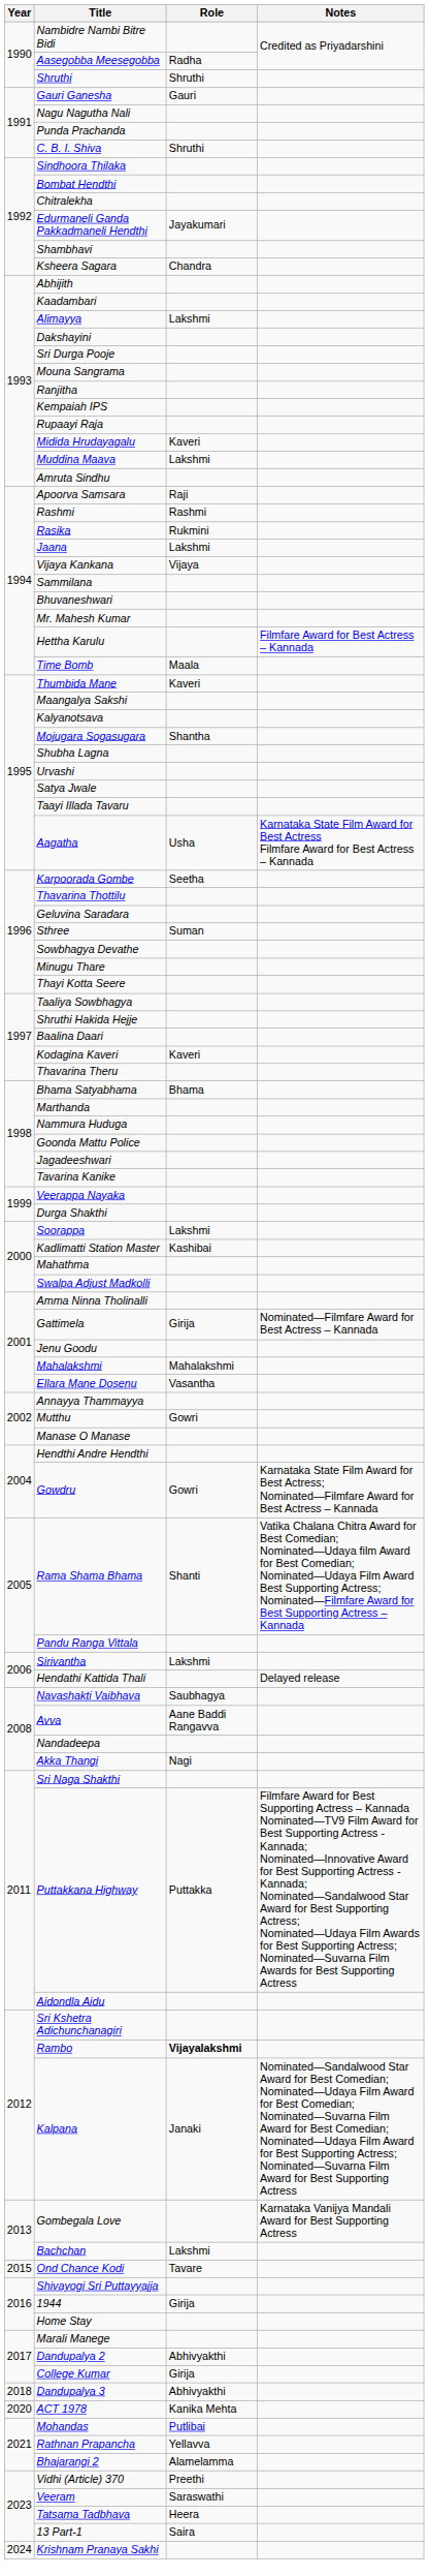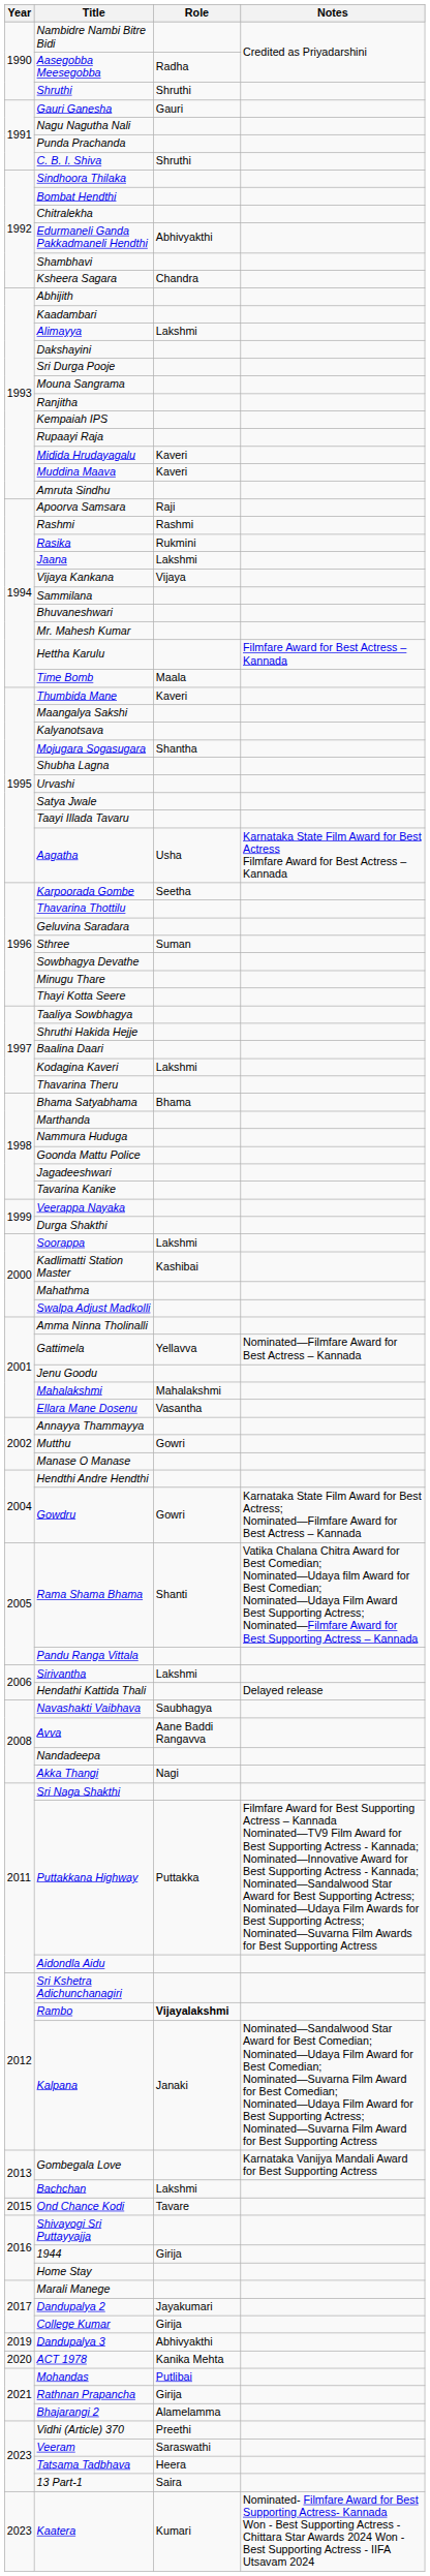Edurmaneli Ganda Pakkadmaneli Hendthi | Role: Jayakumari -> Abhivyakthi
Muddina Maava | Role: Lakshmi -> Kaveri
Kodagina Kaveri | Role: Kaveri -> Lakshmi
Gattimela | Role: Girija -> Yellavva
Dandupalya 2 | Role: Abhivyakthi -> Jayakumari
Dandupalya 3 | Year: 2018 -> 2019
Rathnan Prapancha | Role: Yellavva -> Girija
+ row: 2023 | Kaatera | Kumari | Nominated- Filmfare Award for Best Supporting Actress- Kannada Won - Best Supporting Actress - Chittara Star Awards 2024 Won - Best Supporting Actress - IIFA Utsavam 2024
- row: 2024 | Krishnam Pranaya Sakhi
